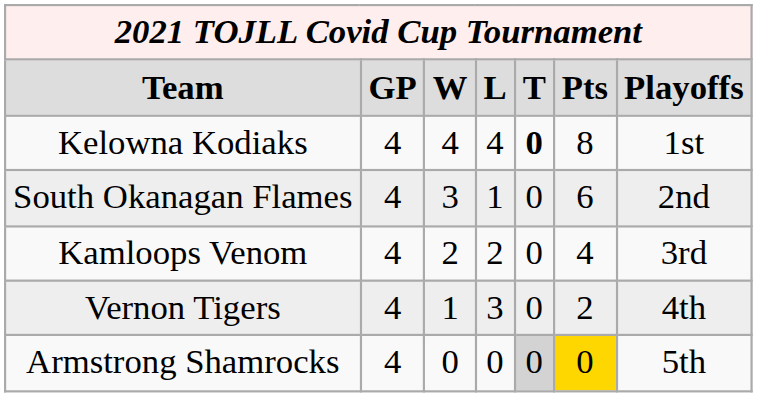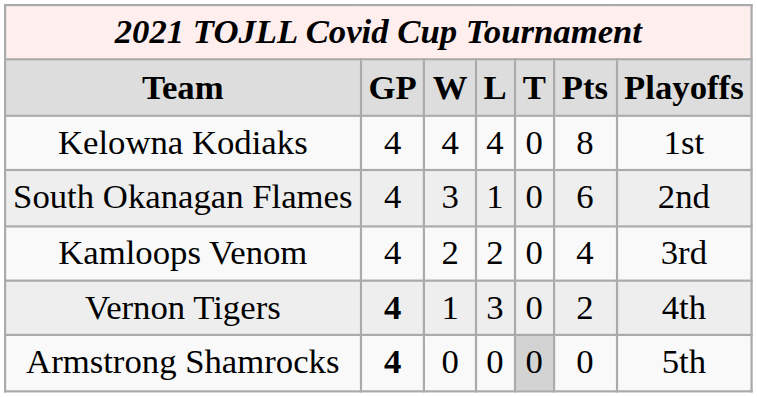Kelowna Kodiaks | column 5: bold -> normal
Vernon Tigers | column 2: normal -> bold
Armstrong Shamrocks | column 2: normal -> bold
Armstrong Shamrocks | column 6: gold background -> no background
